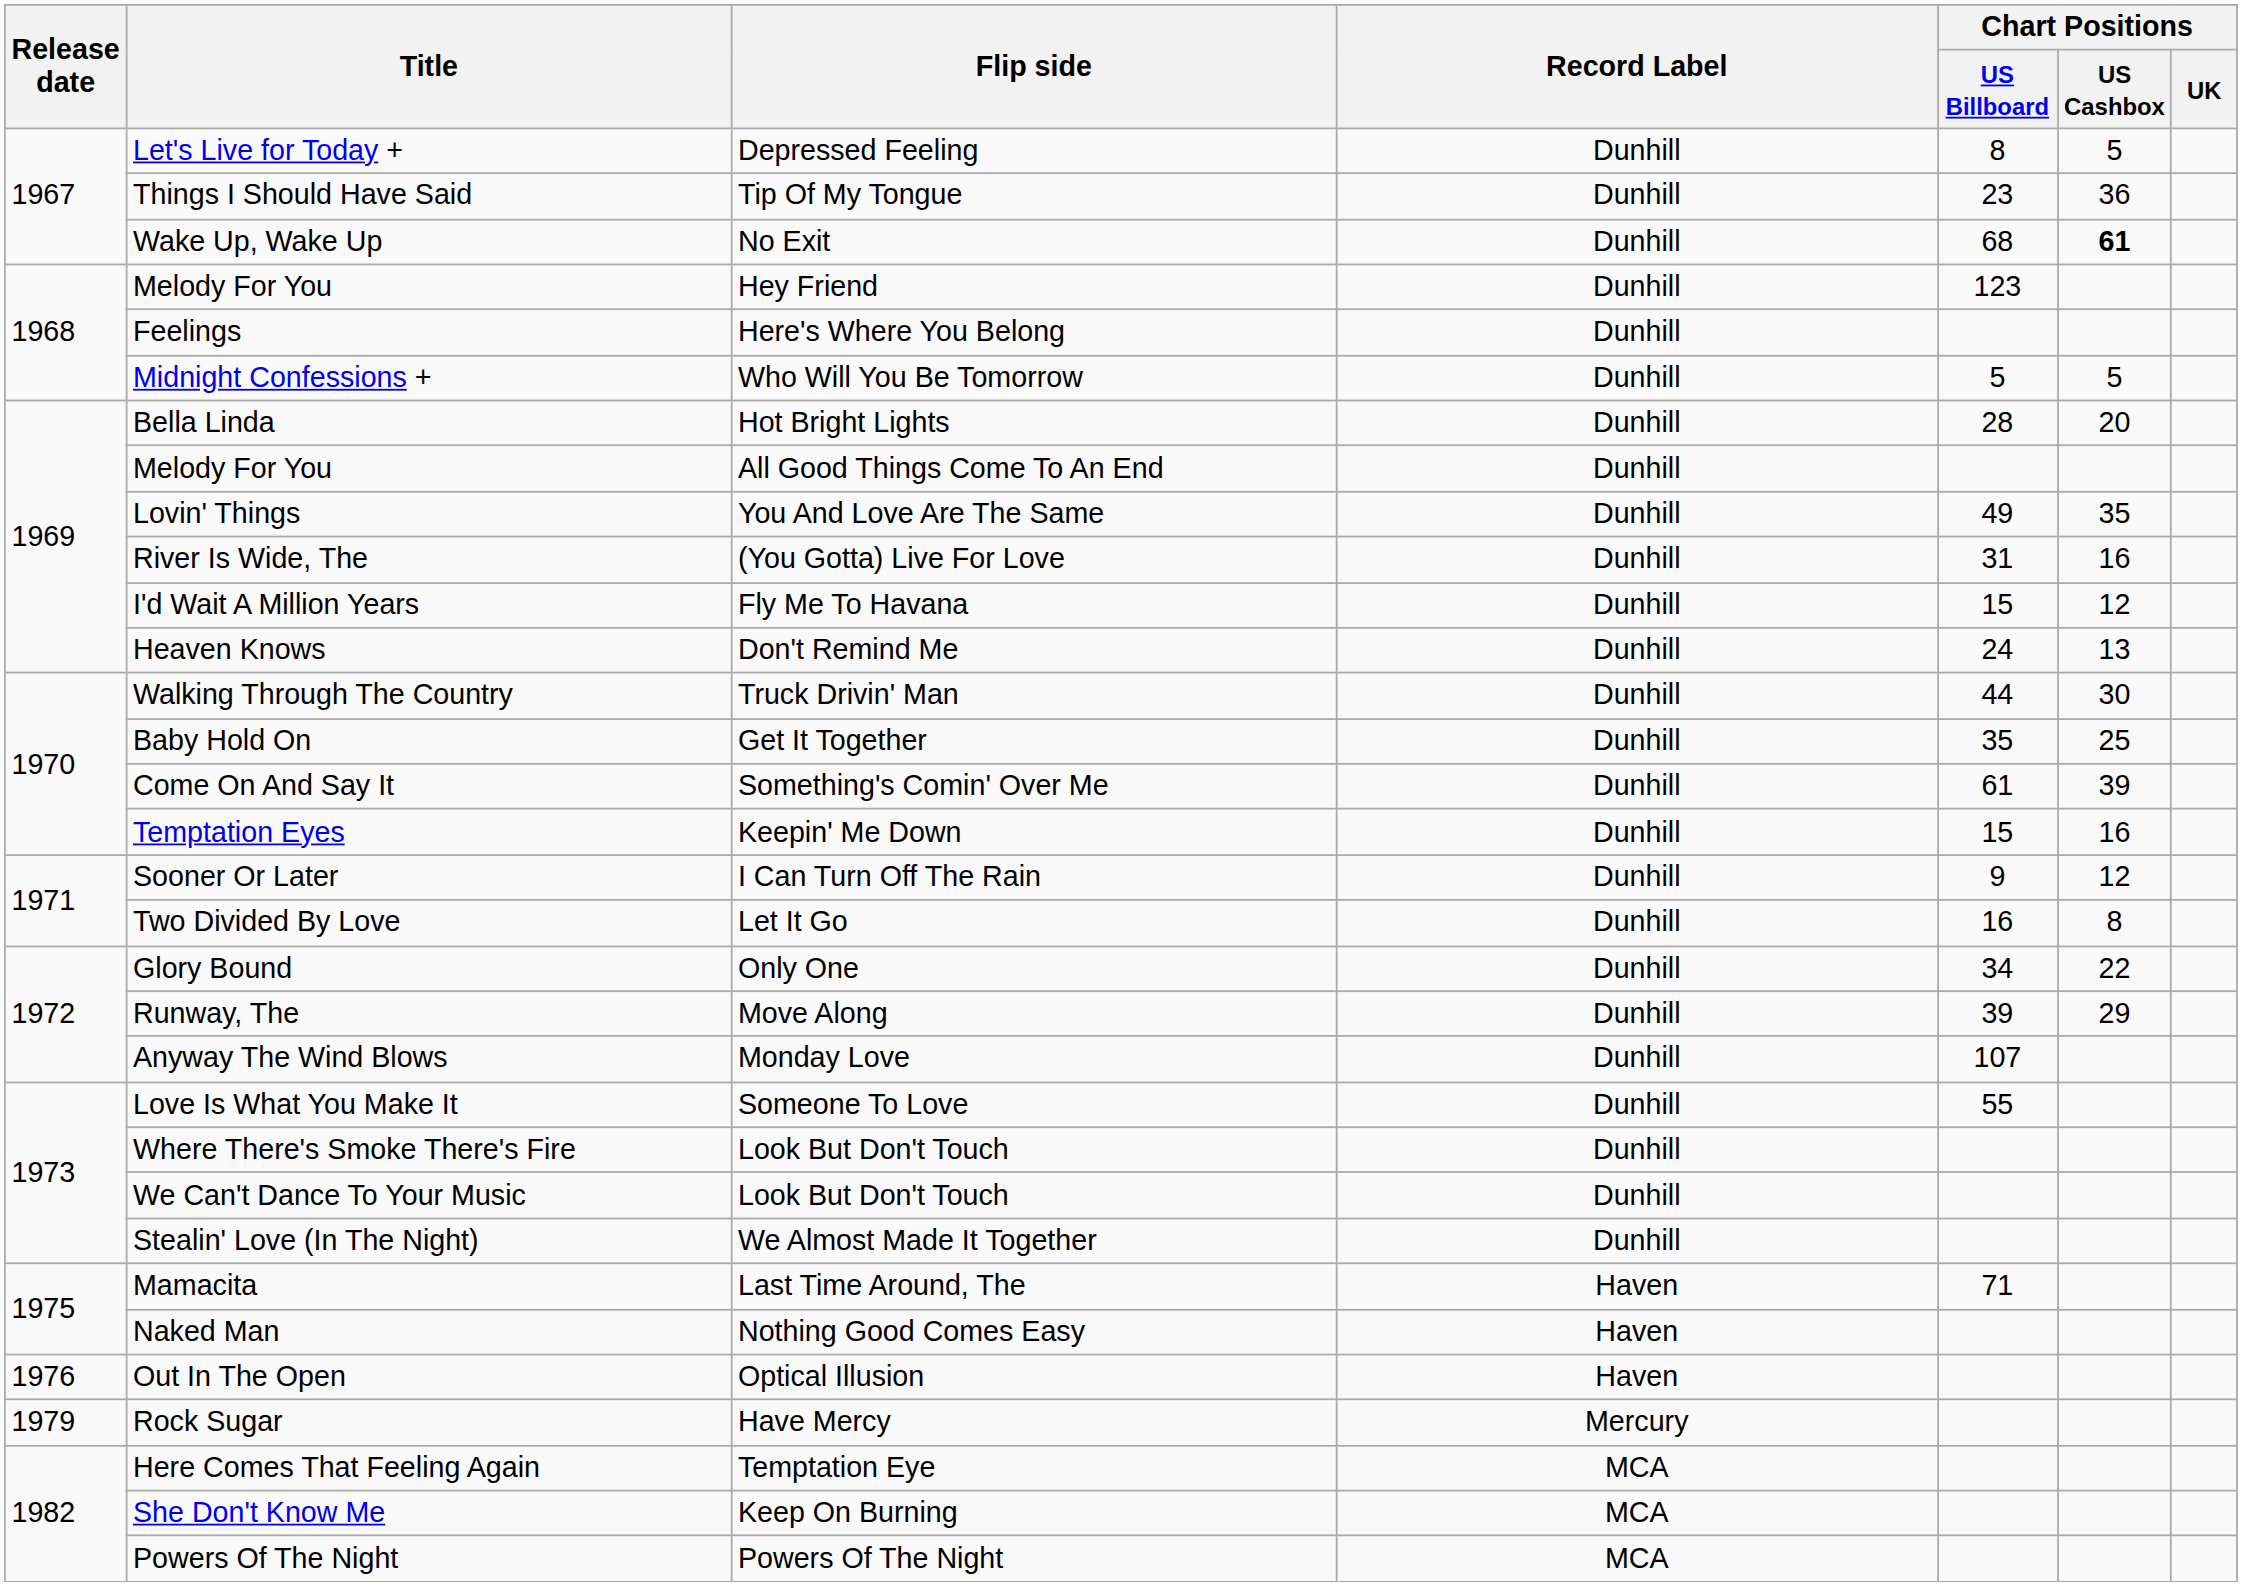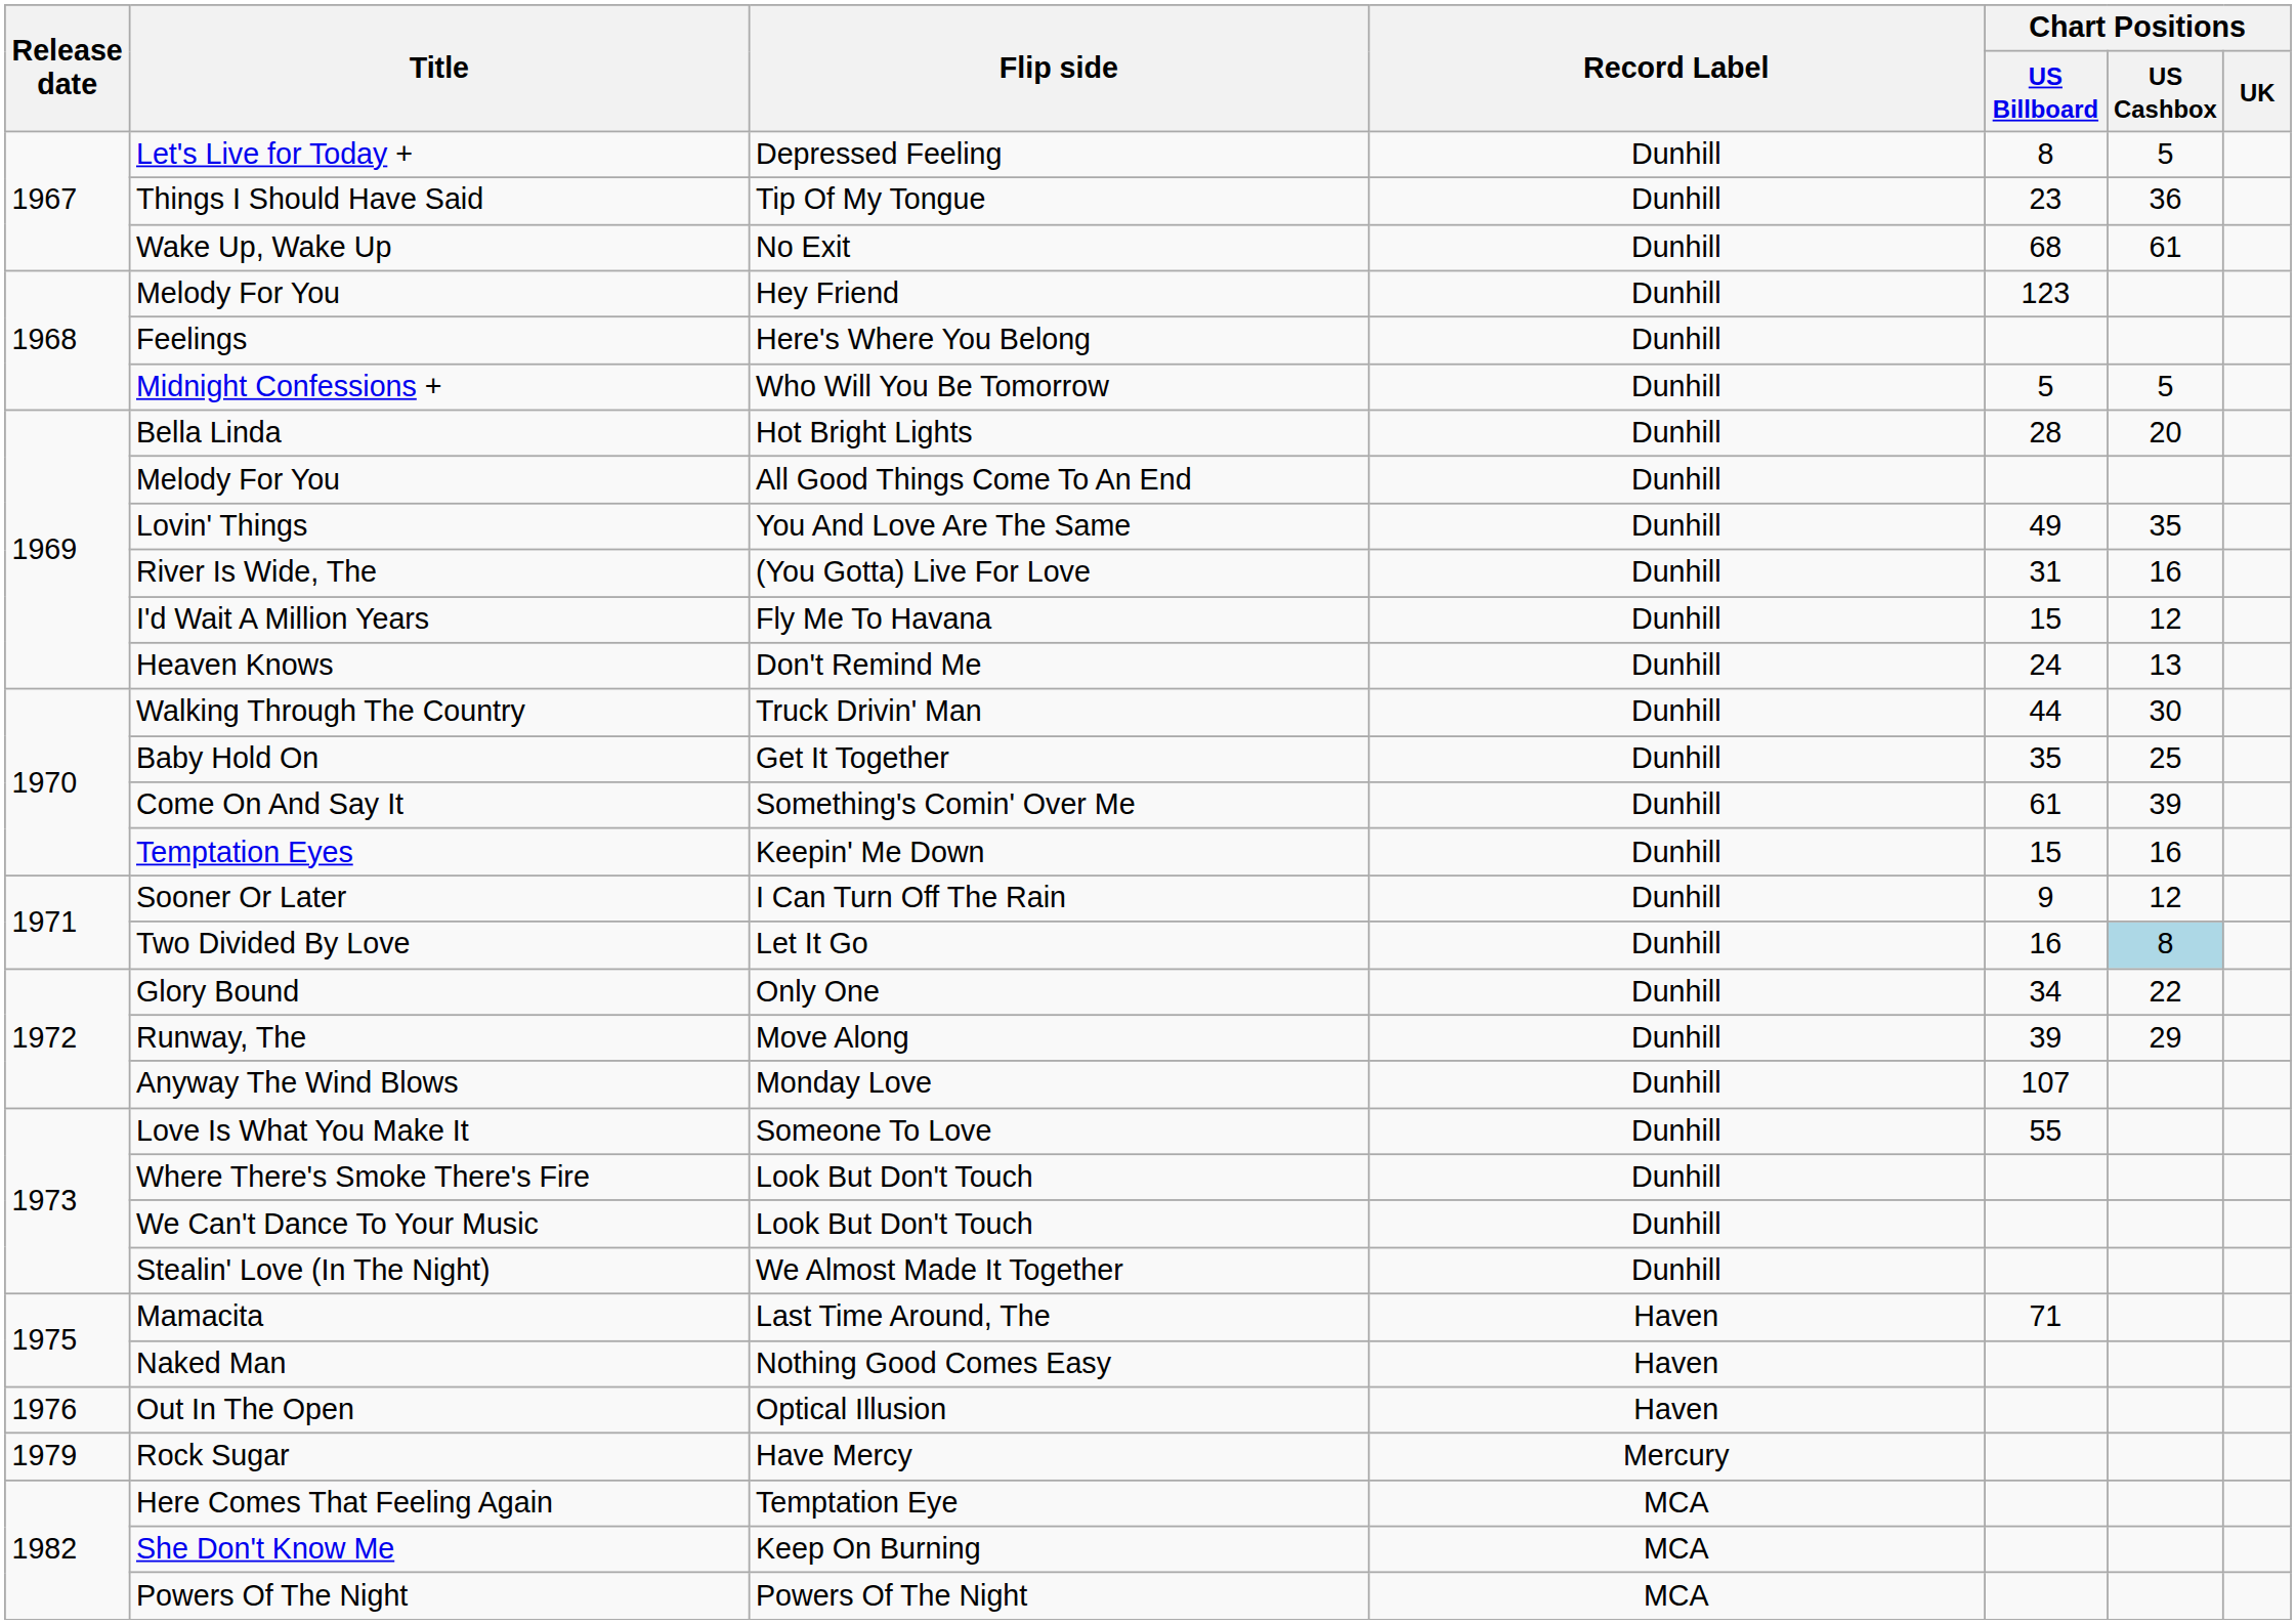Wake Up, Wake Up | Chart Positions / US Cashbox: bold -> normal
Two Divided By Love | Chart Positions / US Cashbox: no background -> lightblue background
